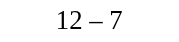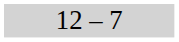row 1 | column 1: no background -> lightgrey background
